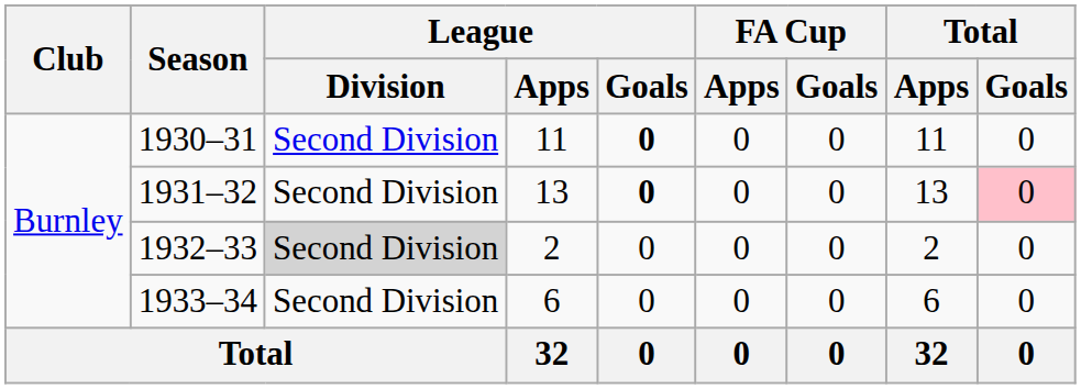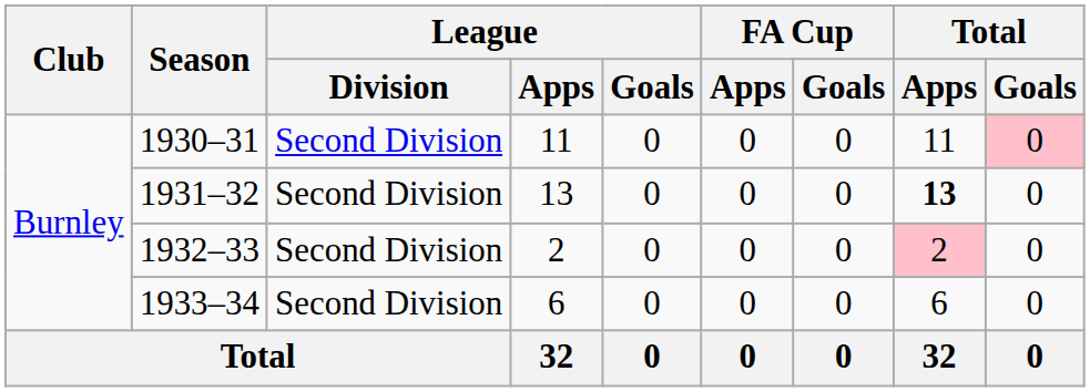1930–31 | League / Goals: bold -> normal
1930–31 | Total / Goals: no background -> pink background
1931–32 | League / Goals: bold -> normal
1931–32 | Total / Apps: normal -> bold
1931–32 | Total / Goals: pink background -> no background
1932–33 | League / Division: lightgrey background -> no background
1932–33 | Total / Apps: no background -> pink background
